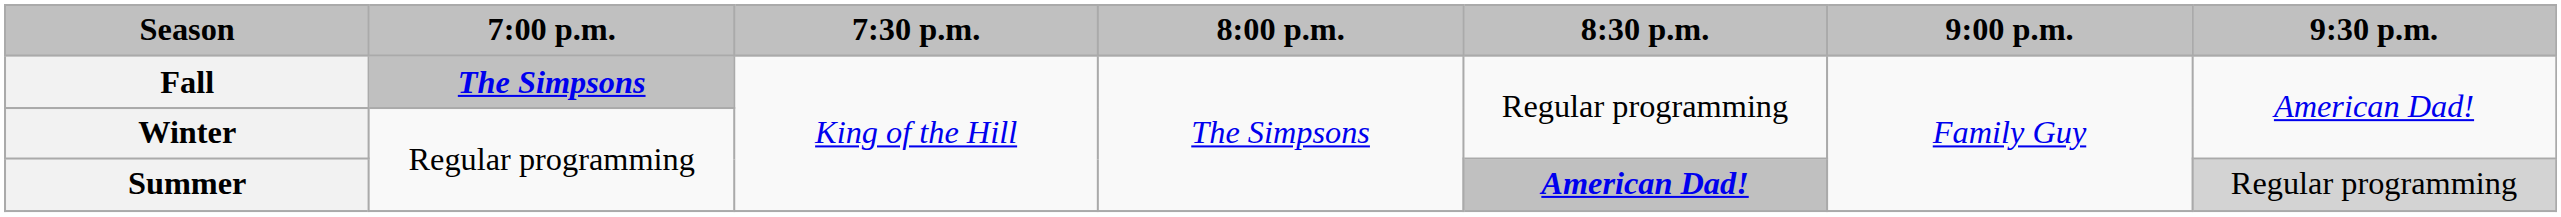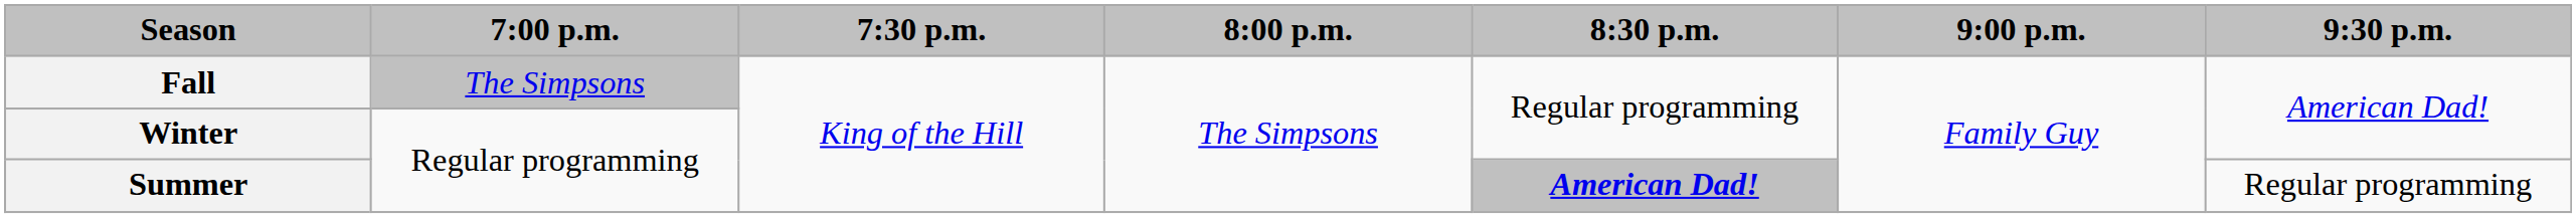Fall | 7:00 p.m.: bold -> normal
Summer | 9:30 p.m.: lightgrey background -> no background
